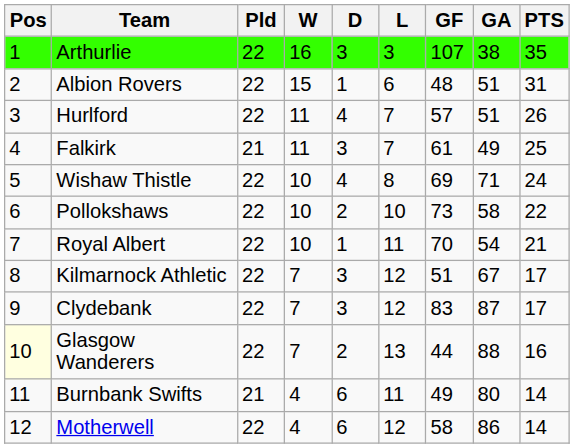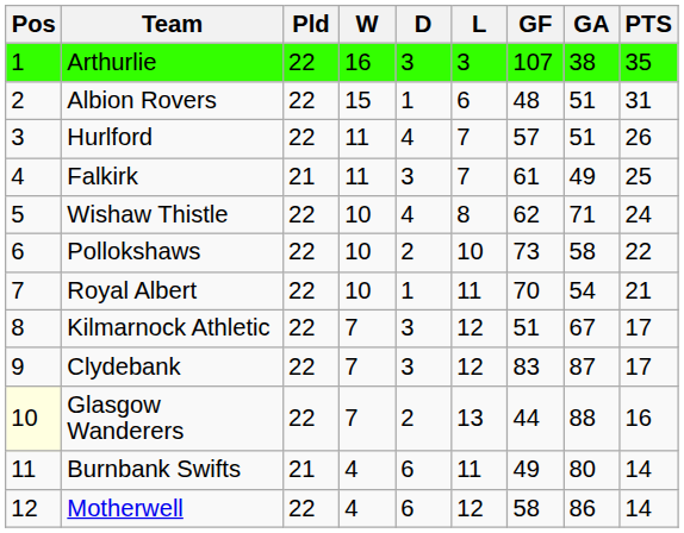Wishaw Thistle | GF: 69 -> 62
